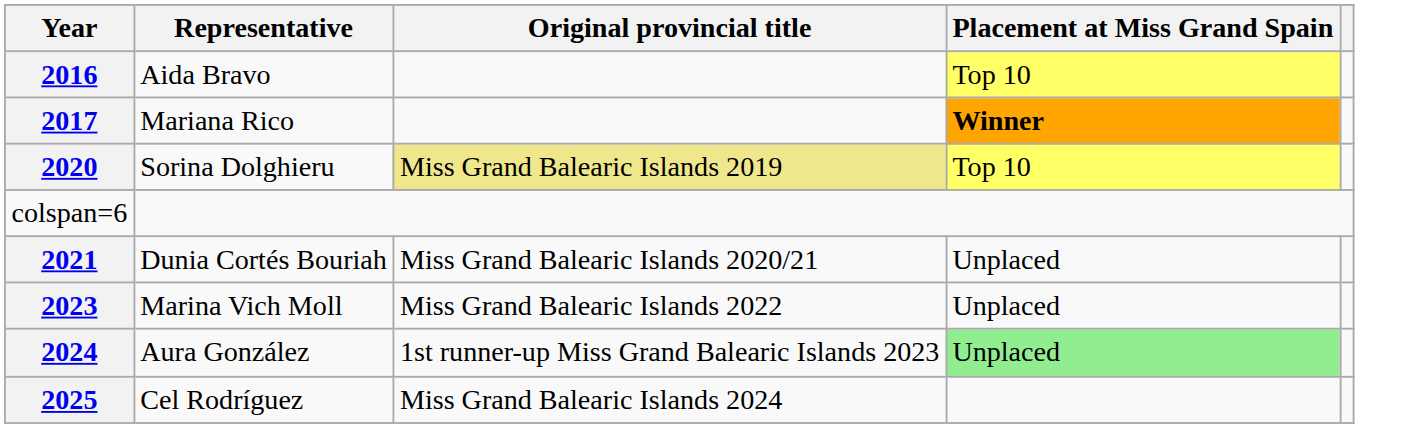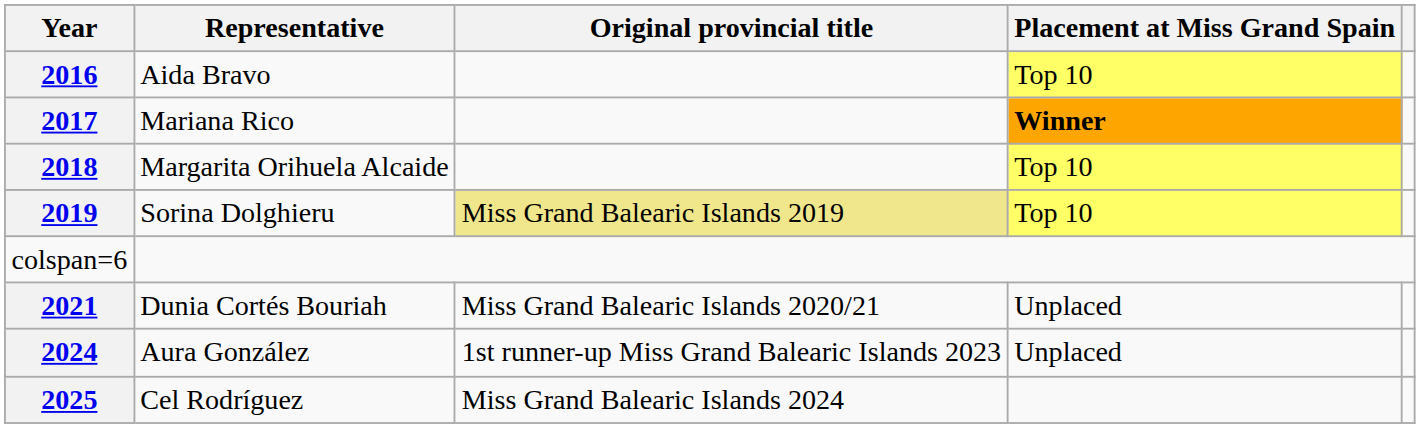+ row: 2018 | Margarita Orihuela Alcaide | Top 10
Sorina Dolghieru | Year: 2020 -> 2019
- row: 2023 | Marina Vich Moll | Miss Grand Balearic Islands 2022 | Unplaced
Aura González | Placement at Miss Grand Spain: lightgreen background -> no background
